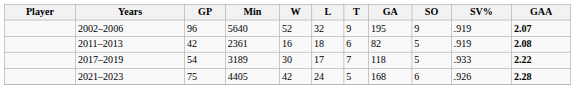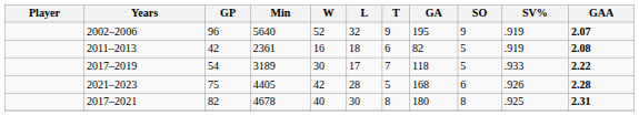2021–2023 | L: 24 -> 28
+ row: 2017–2021 | 82 | 4678 | 40 | 30 | 8 | 180 | 8 | .925 | 2.31
